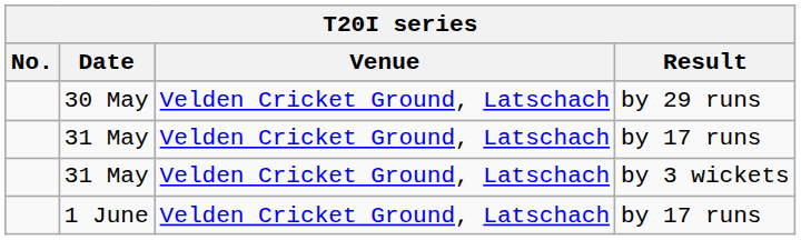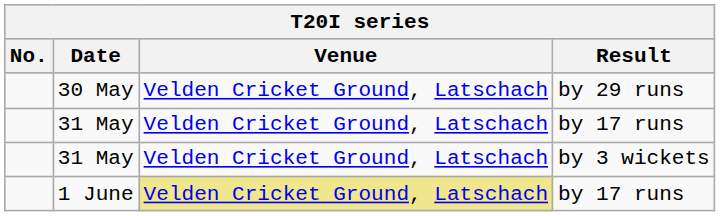1 June | Venue: no background -> khaki background
